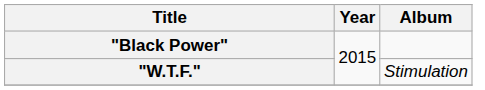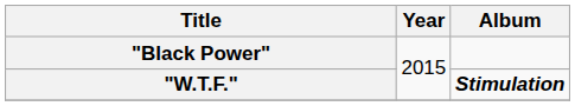"W.T.F." | Album: normal -> bold
